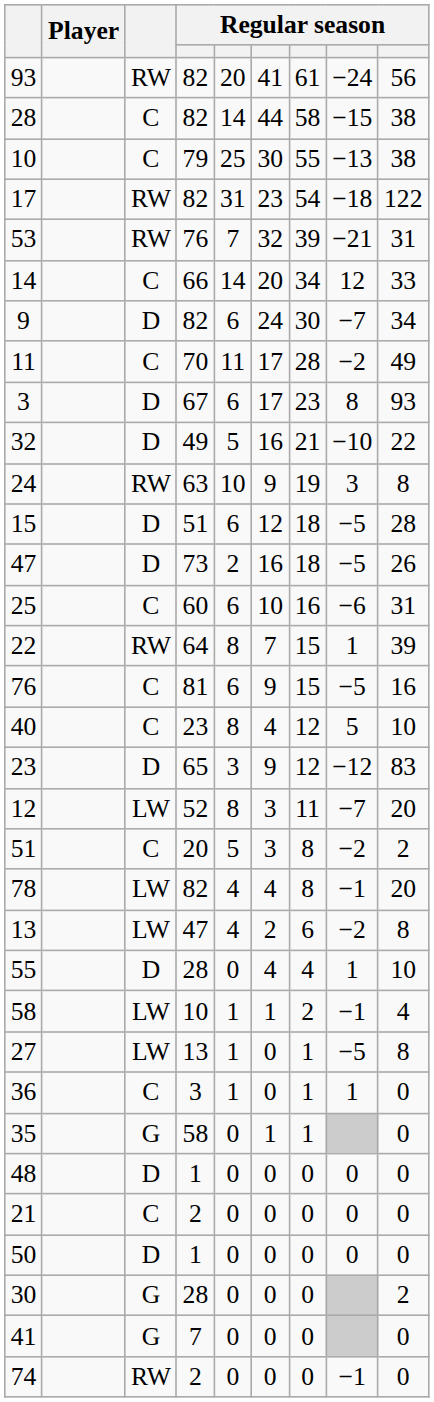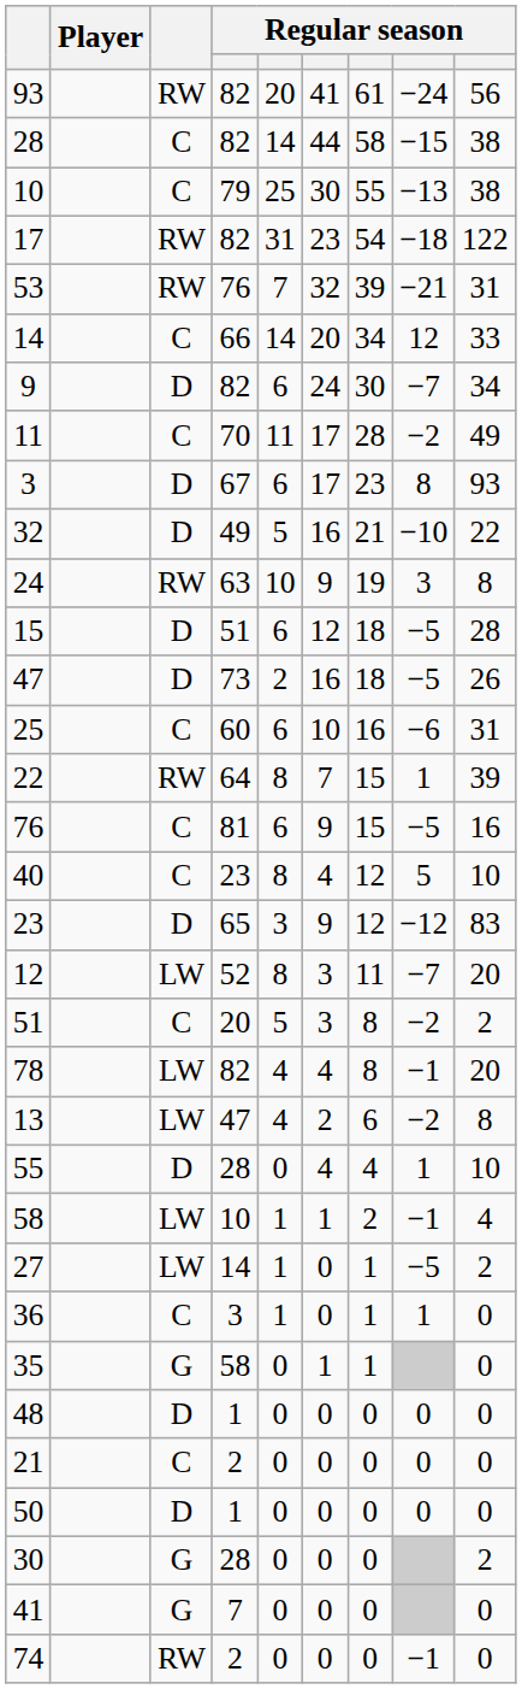27 | column 4: 13 -> 14
27 | column 9: 8 -> 2
